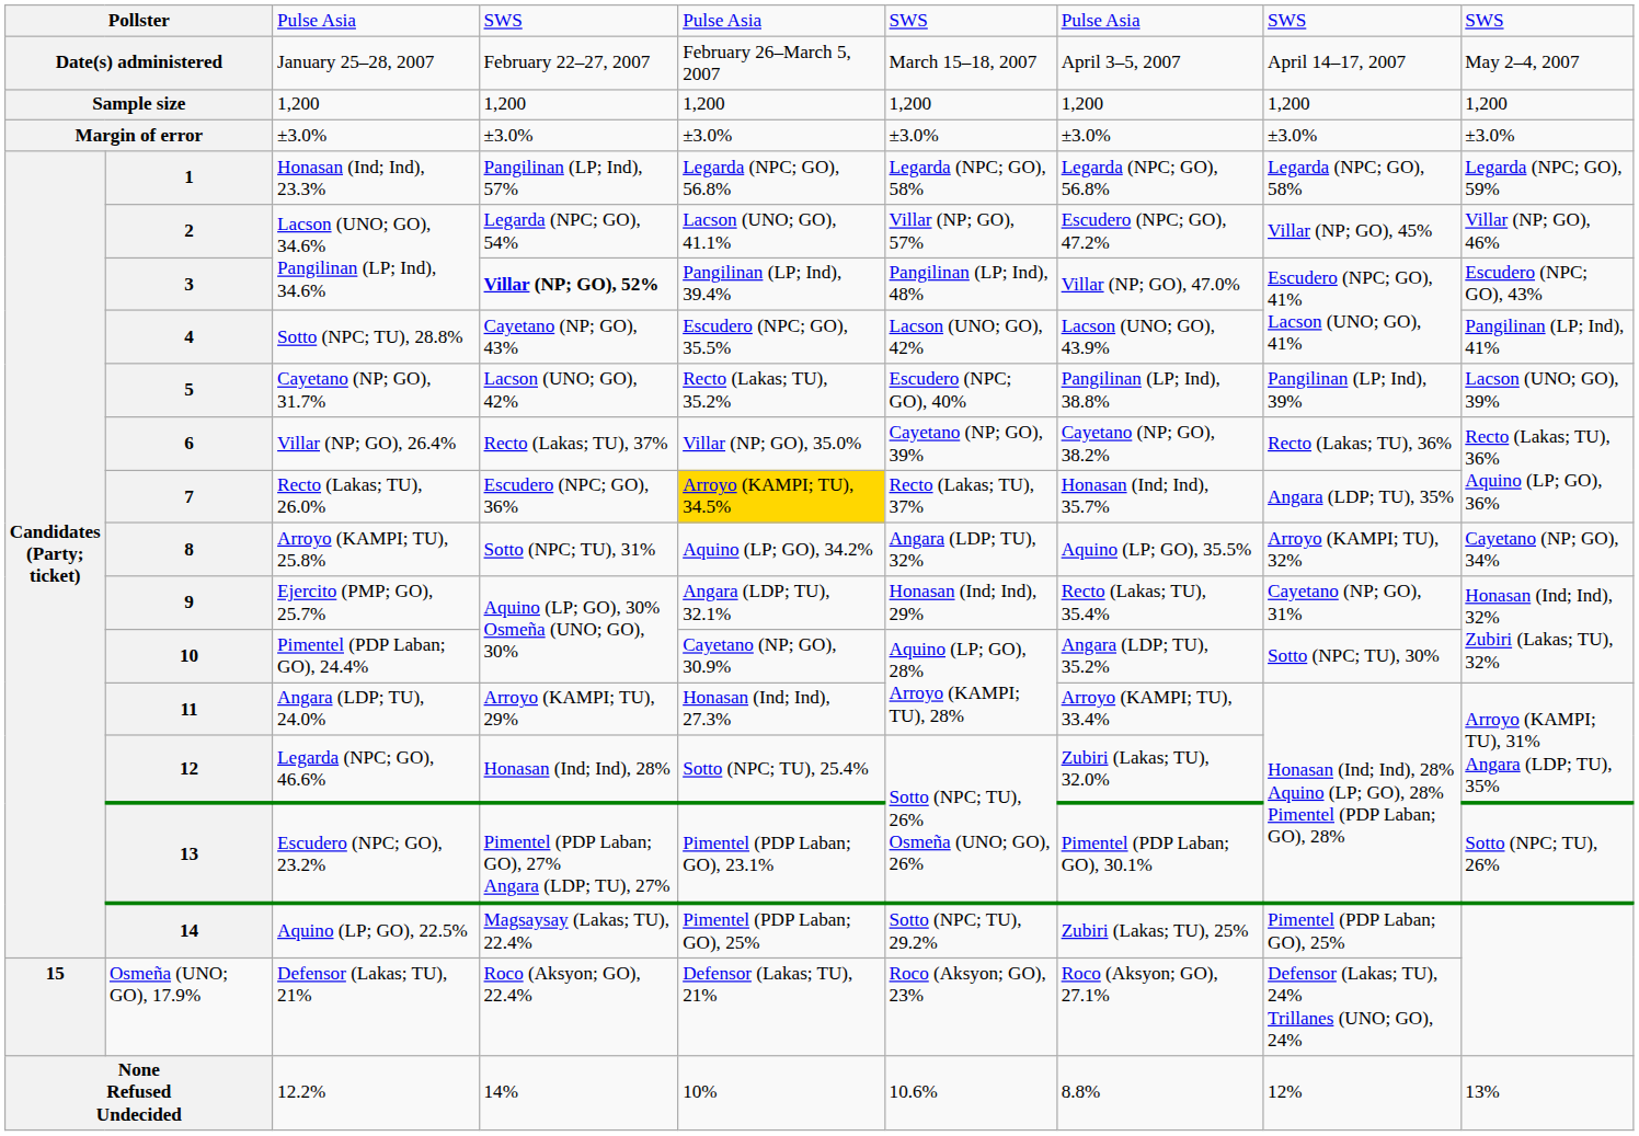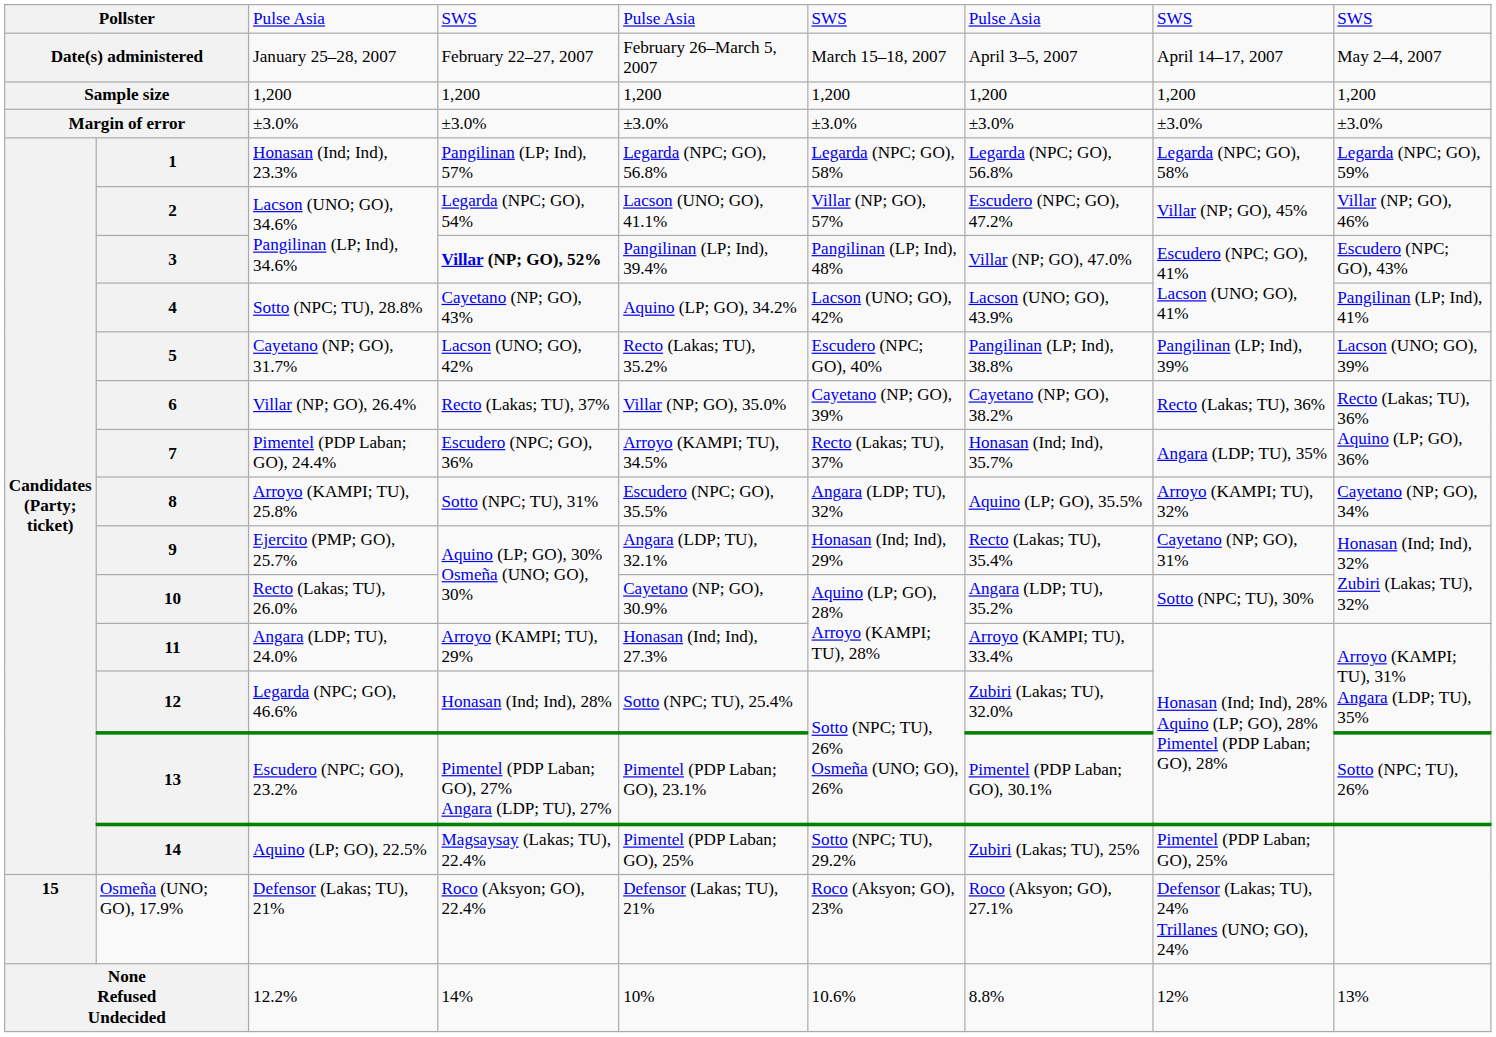4 | column 5: Escudero (NPC; GO), 35.5% -> Aquino (LP; GO), 34.2%
7 | column 3: Recto (Lakas; TU), 26.0% -> Pimentel (PDP Laban; GO), 24.4%
7 | column 5: gold background -> no background
8 | column 5: Aquino (LP; GO), 34.2% -> Escudero (NPC; GO), 35.5%
10 | column 3: Pimentel (PDP Laban; GO), 24.4% -> Recto (Lakas; TU), 26.0%
